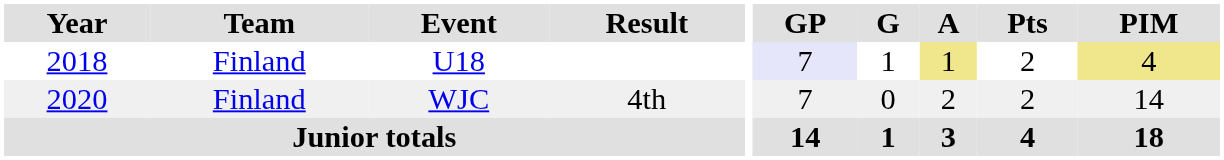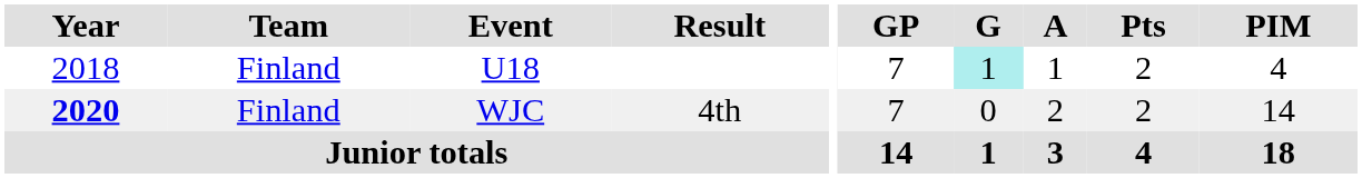U18 | GP: lavender background -> no background
U18 | G: no background -> paleturquoise background
U18 | A: khaki background -> no background
U18 | PIM: khaki background -> no background
WJC | Year: normal -> bold
